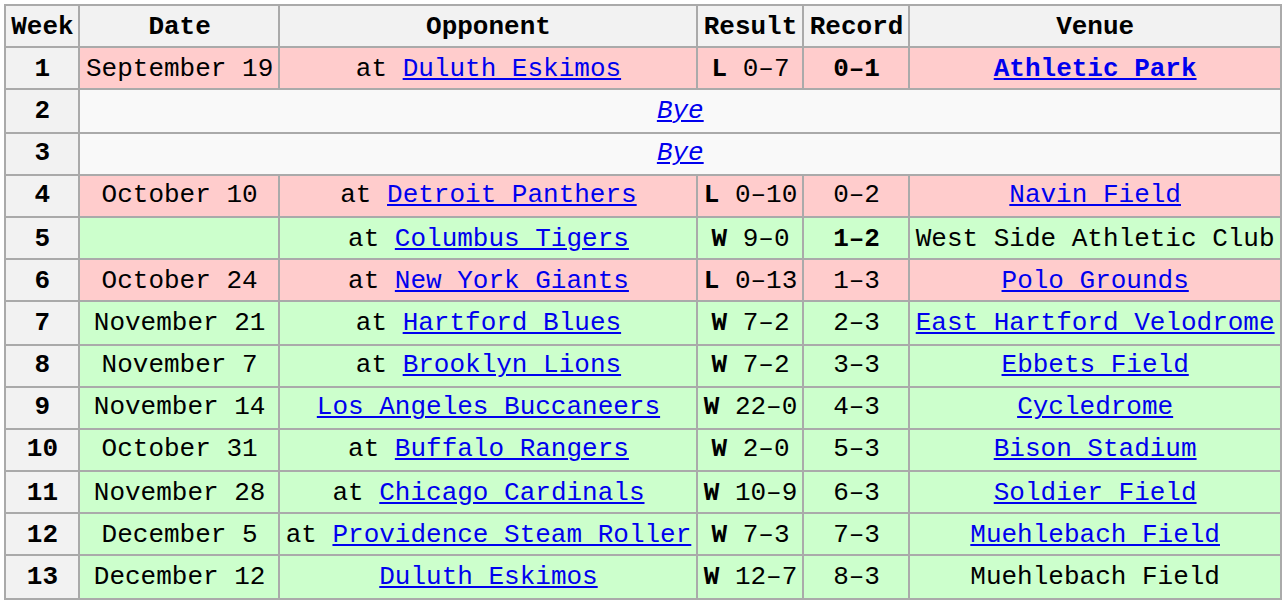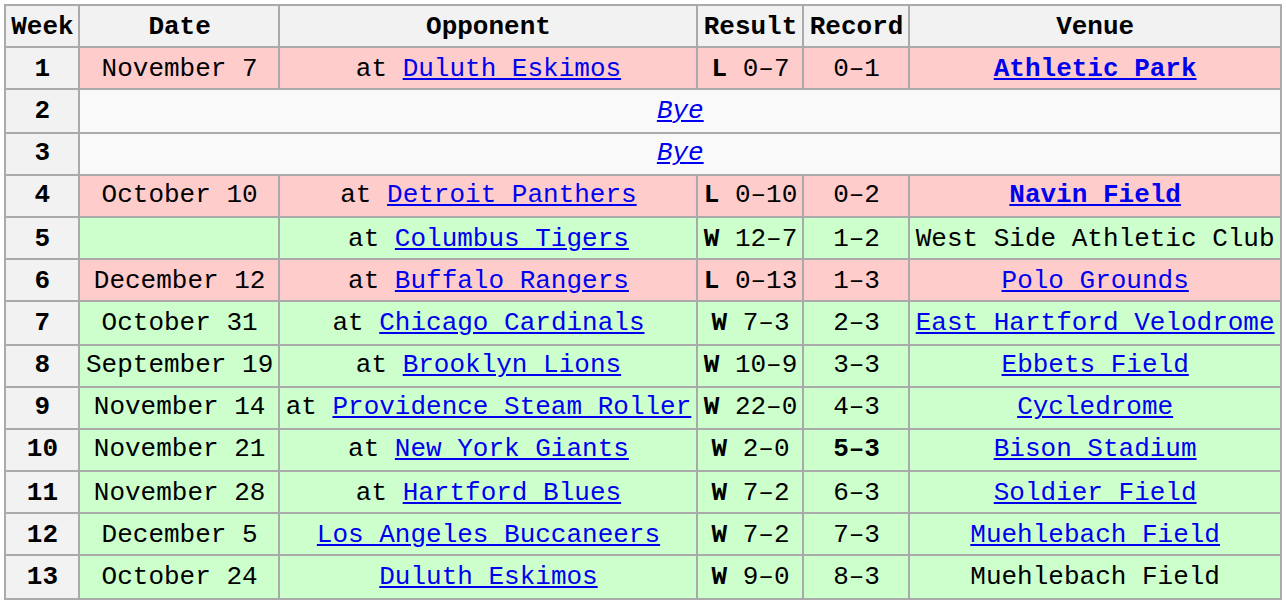1 | Date: September 19 -> November 7
1 | Record: bold -> normal
4 | Venue: normal -> bold
5 | Result: W 9–0 -> W 12–7
5 | Record: bold -> normal
6 | Date: October 24 -> December 12
6 | Opponent: at New York Giants -> at Buffalo Rangers
7 | Date: November 21 -> October 31
7 | Opponent: at Hartford Blues -> at Chicago Cardinals
7 | Result: W 7–2 -> W 7–3
8 | Date: November 7 -> September 19
8 | Result: W 7–2 -> W 10–9
9 | Opponent: Los Angeles Buccaneers -> at Providence Steam Roller
10 | Date: October 31 -> November 21
10 | Opponent: at Buffalo Rangers -> at New York Giants
10 | Record: normal -> bold
11 | Opponent: at Chicago Cardinals -> at Hartford Blues
11 | Result: W 10–9 -> W 7–2
12 | Opponent: at Providence Steam Roller -> Los Angeles Buccaneers
12 | Result: W 7–3 -> W 7–2
13 | Date: December 12 -> October 24
13 | Result: W 12–7 -> W 9–0
